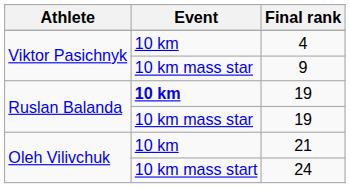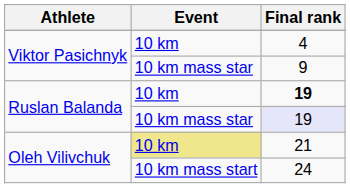10 km / 19 | Event: bold -> normal
10 km / 19 | Final rank: normal -> bold
10 km mass star / 19 | Final rank: no background -> lavender background
21 | Event: no background -> khaki background
